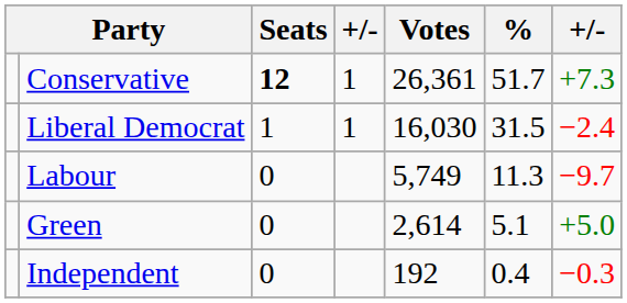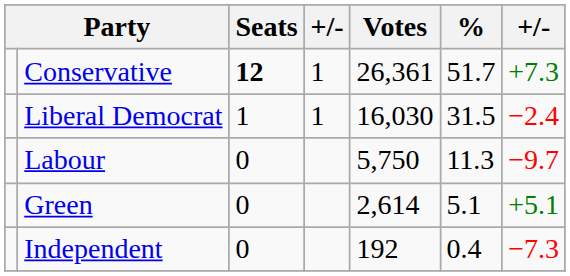Labour | Votes: 5,749 -> 5,750
Green | column 7: +5.0 -> +5.1
Independent | column 7: −0.3 -> −7.3
